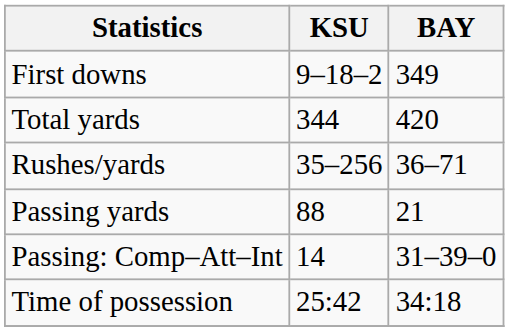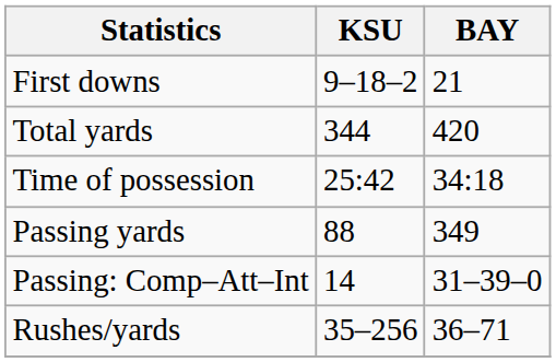First downs | BAY: 349 -> 21
rows swapped: Rushes/yards <-> Time of possession
Passing yards | BAY: 21 -> 349
